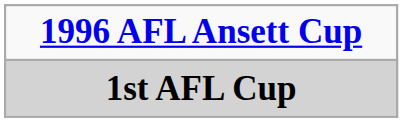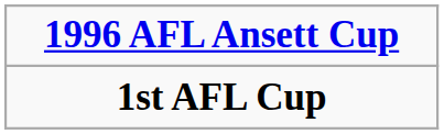row 2 | column 1: lightgrey background -> no background
